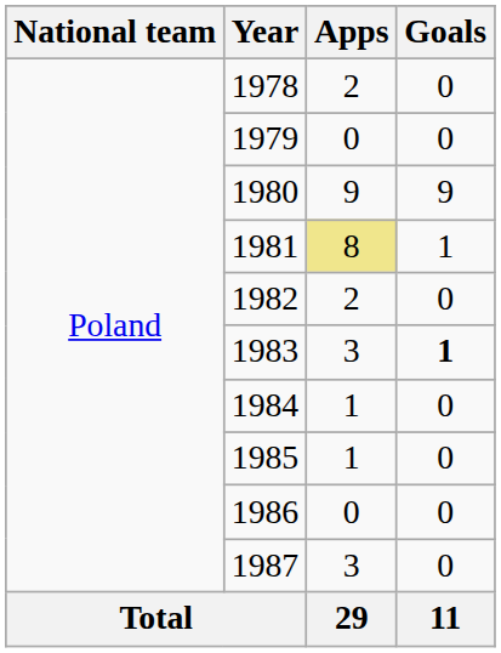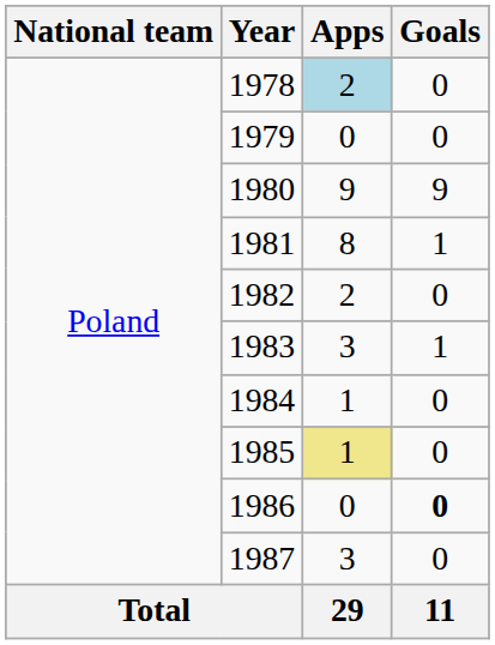1978 | Apps: no background -> lightblue background
1981 | Apps: khaki background -> no background
1983 | Goals: bold -> normal
1985 | Apps: no background -> khaki background
1986 | Goals: normal -> bold
